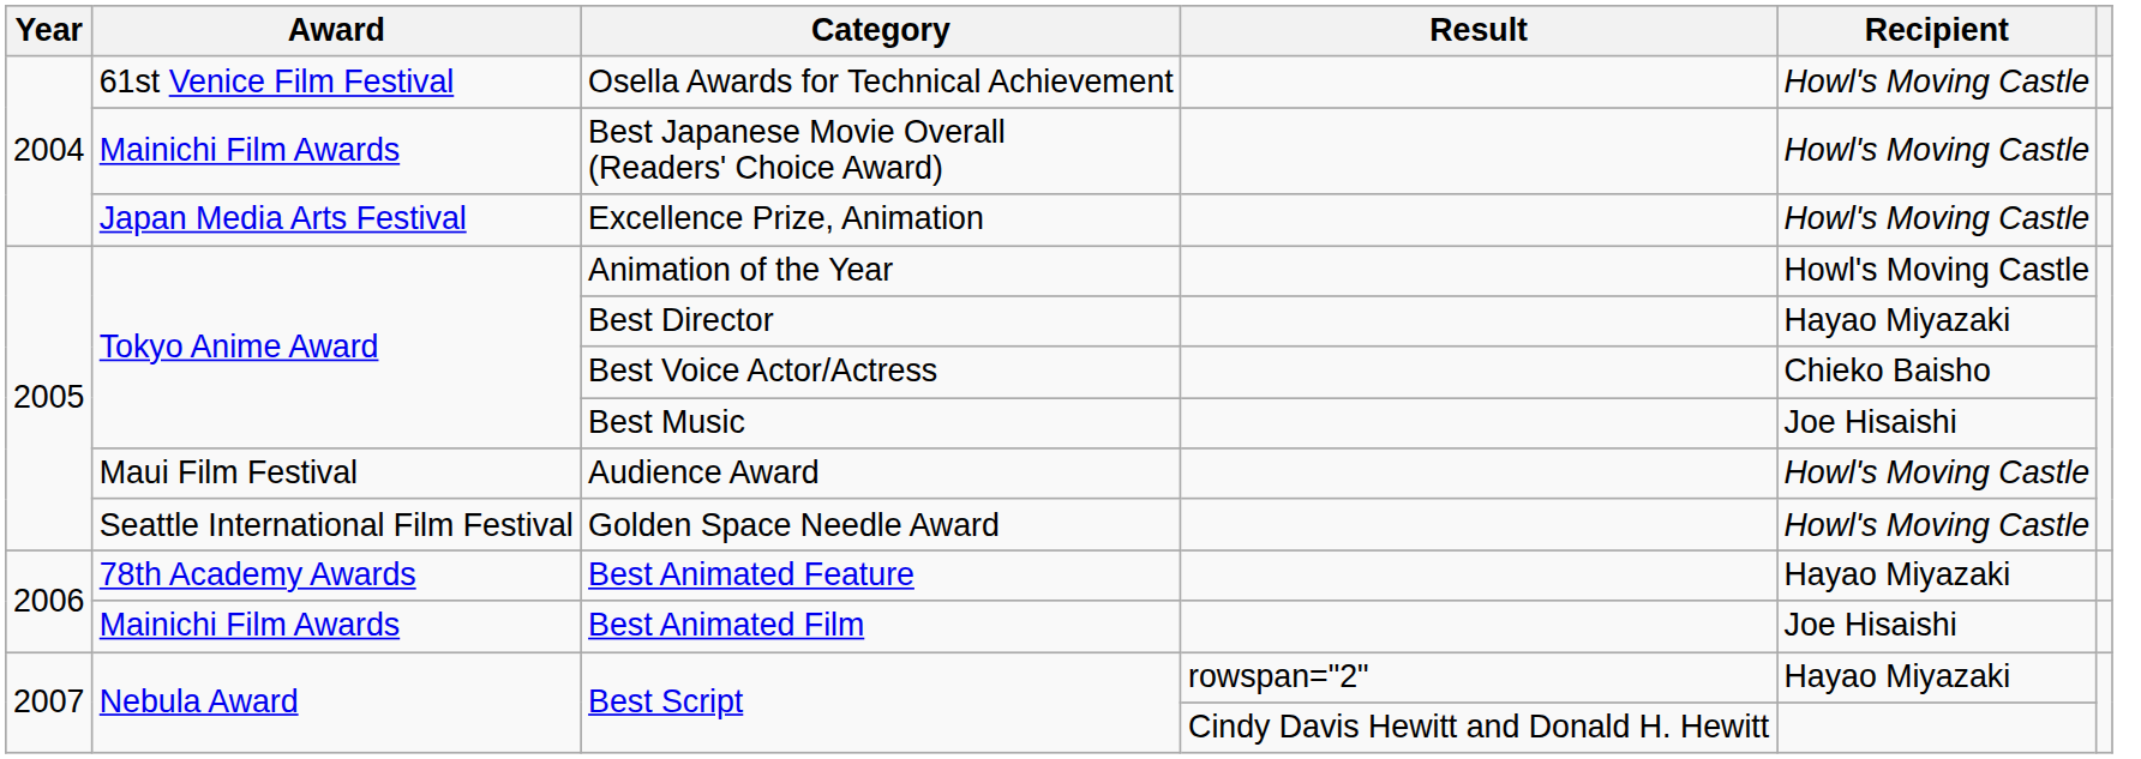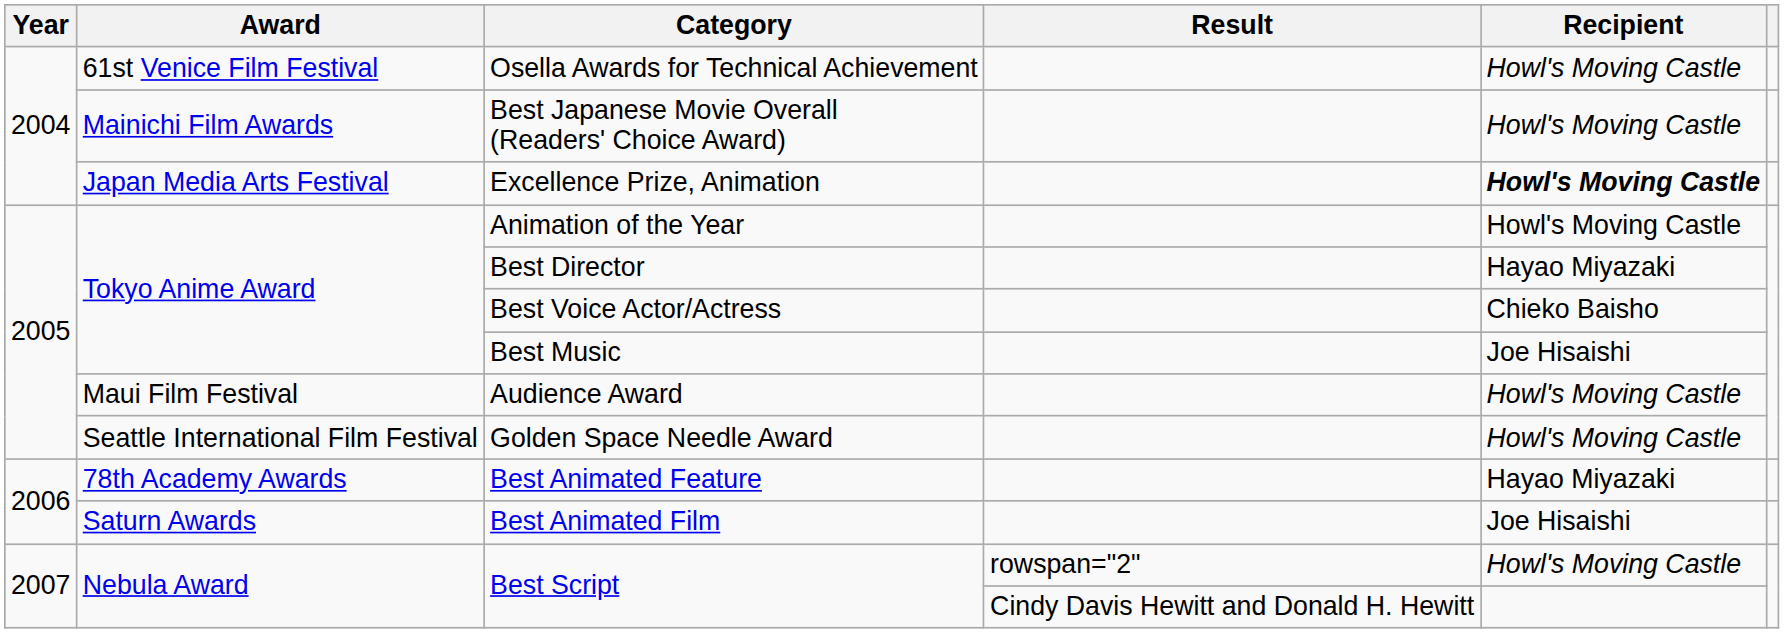Excellence Prize, Animation | Recipient: normal -> bold
Best Animated Film | Award: Mainichi Film Awards -> Saturn Awards
Best Script / rowspan="2" | Recipient: Hayao Miyazaki -> Howl's Moving Castle
